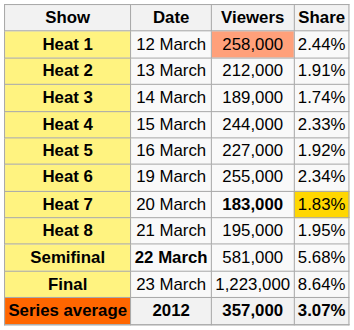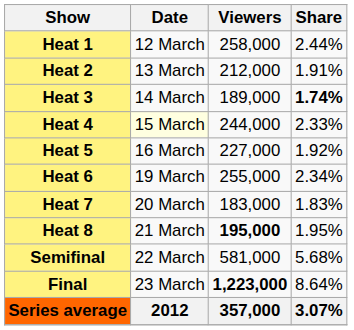Heat 1 | Viewers: lightsalmon background -> no background
Heat 3 | Share: normal -> bold
Heat 4 | Date: no background -> lightyellow background
Heat 7 | Viewers: bold -> normal
Heat 7 | Share: gold background -> no background
Heat 8 | Viewers: normal -> bold
Semifinal | Date: bold -> normal
Final | Viewers: normal -> bold
